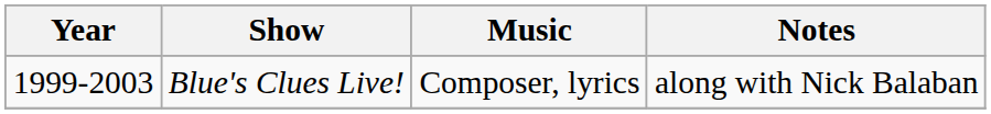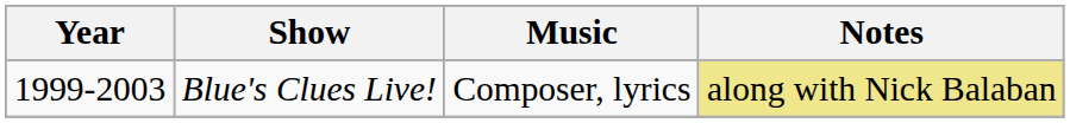Blue's Clues Live! | Notes: no background -> khaki background
